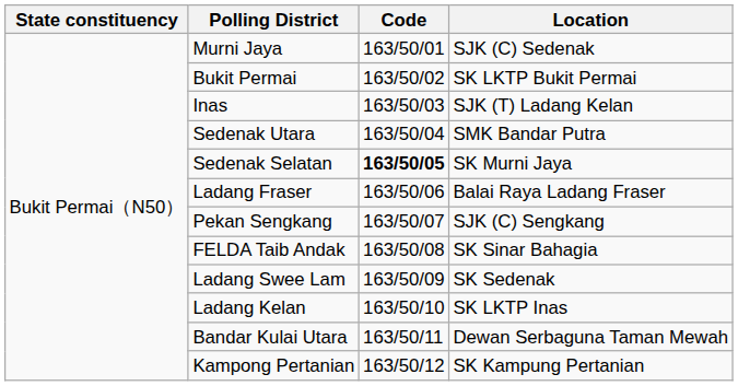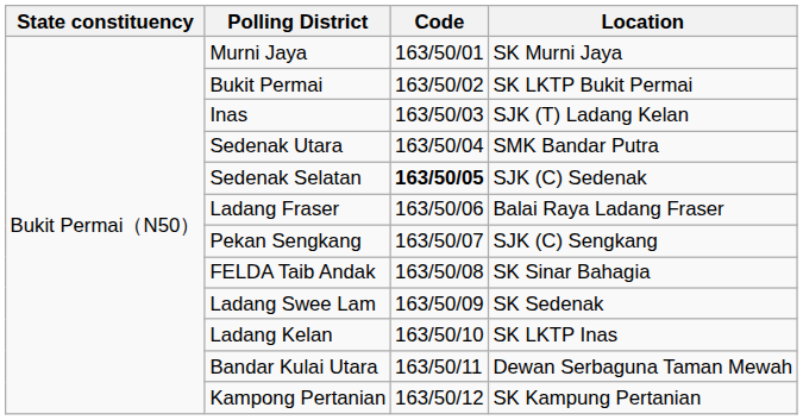Murni Jaya | Location: SJK (C) Sedenak -> SK Murni Jaya
Sedenak Selatan | Location: SK Murni Jaya -> SJK (C) Sedenak
